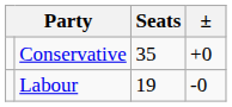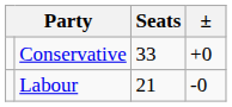Conservative | Seats: 35 -> 33
Labour | Seats: 19 -> 21
